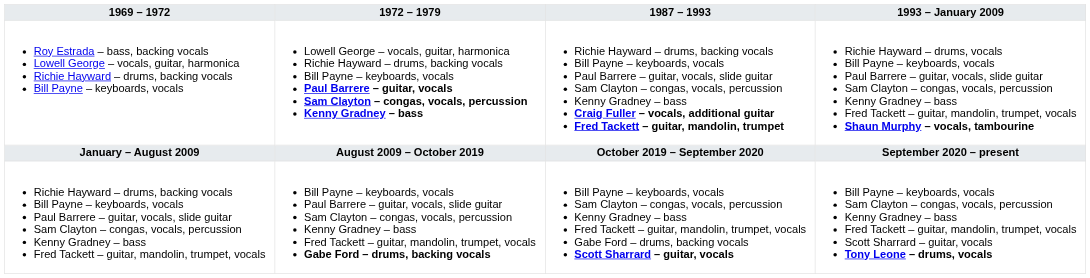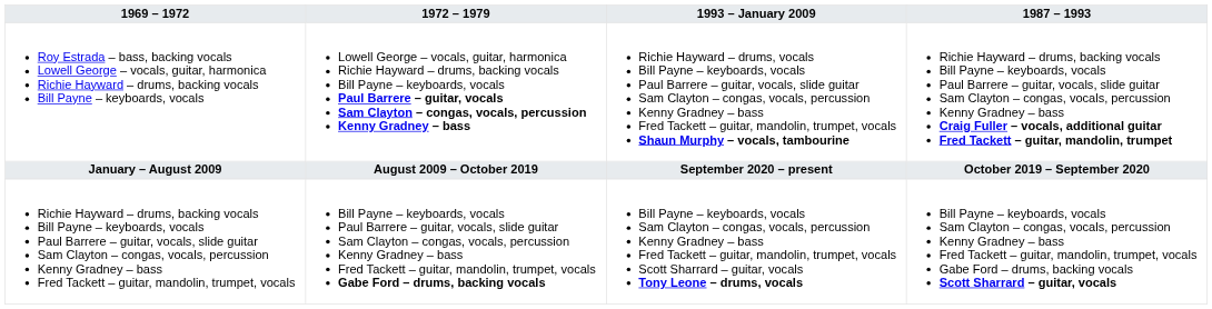columns swapped: 1987 – 1993 <-> 1993 – January 2009
